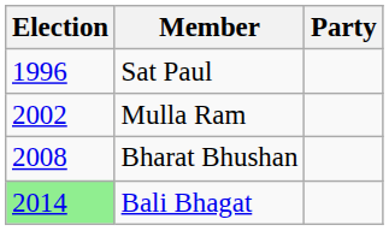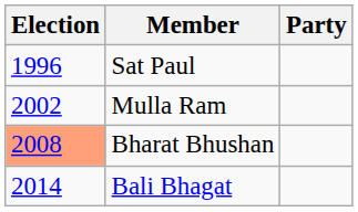Bharat Bhushan | Election: no background -> lightsalmon background
Bali Bhagat | Election: lightgreen background -> no background
